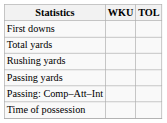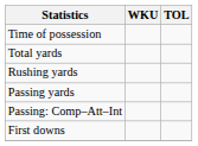rows swapped: First downs <-> Time of possession
